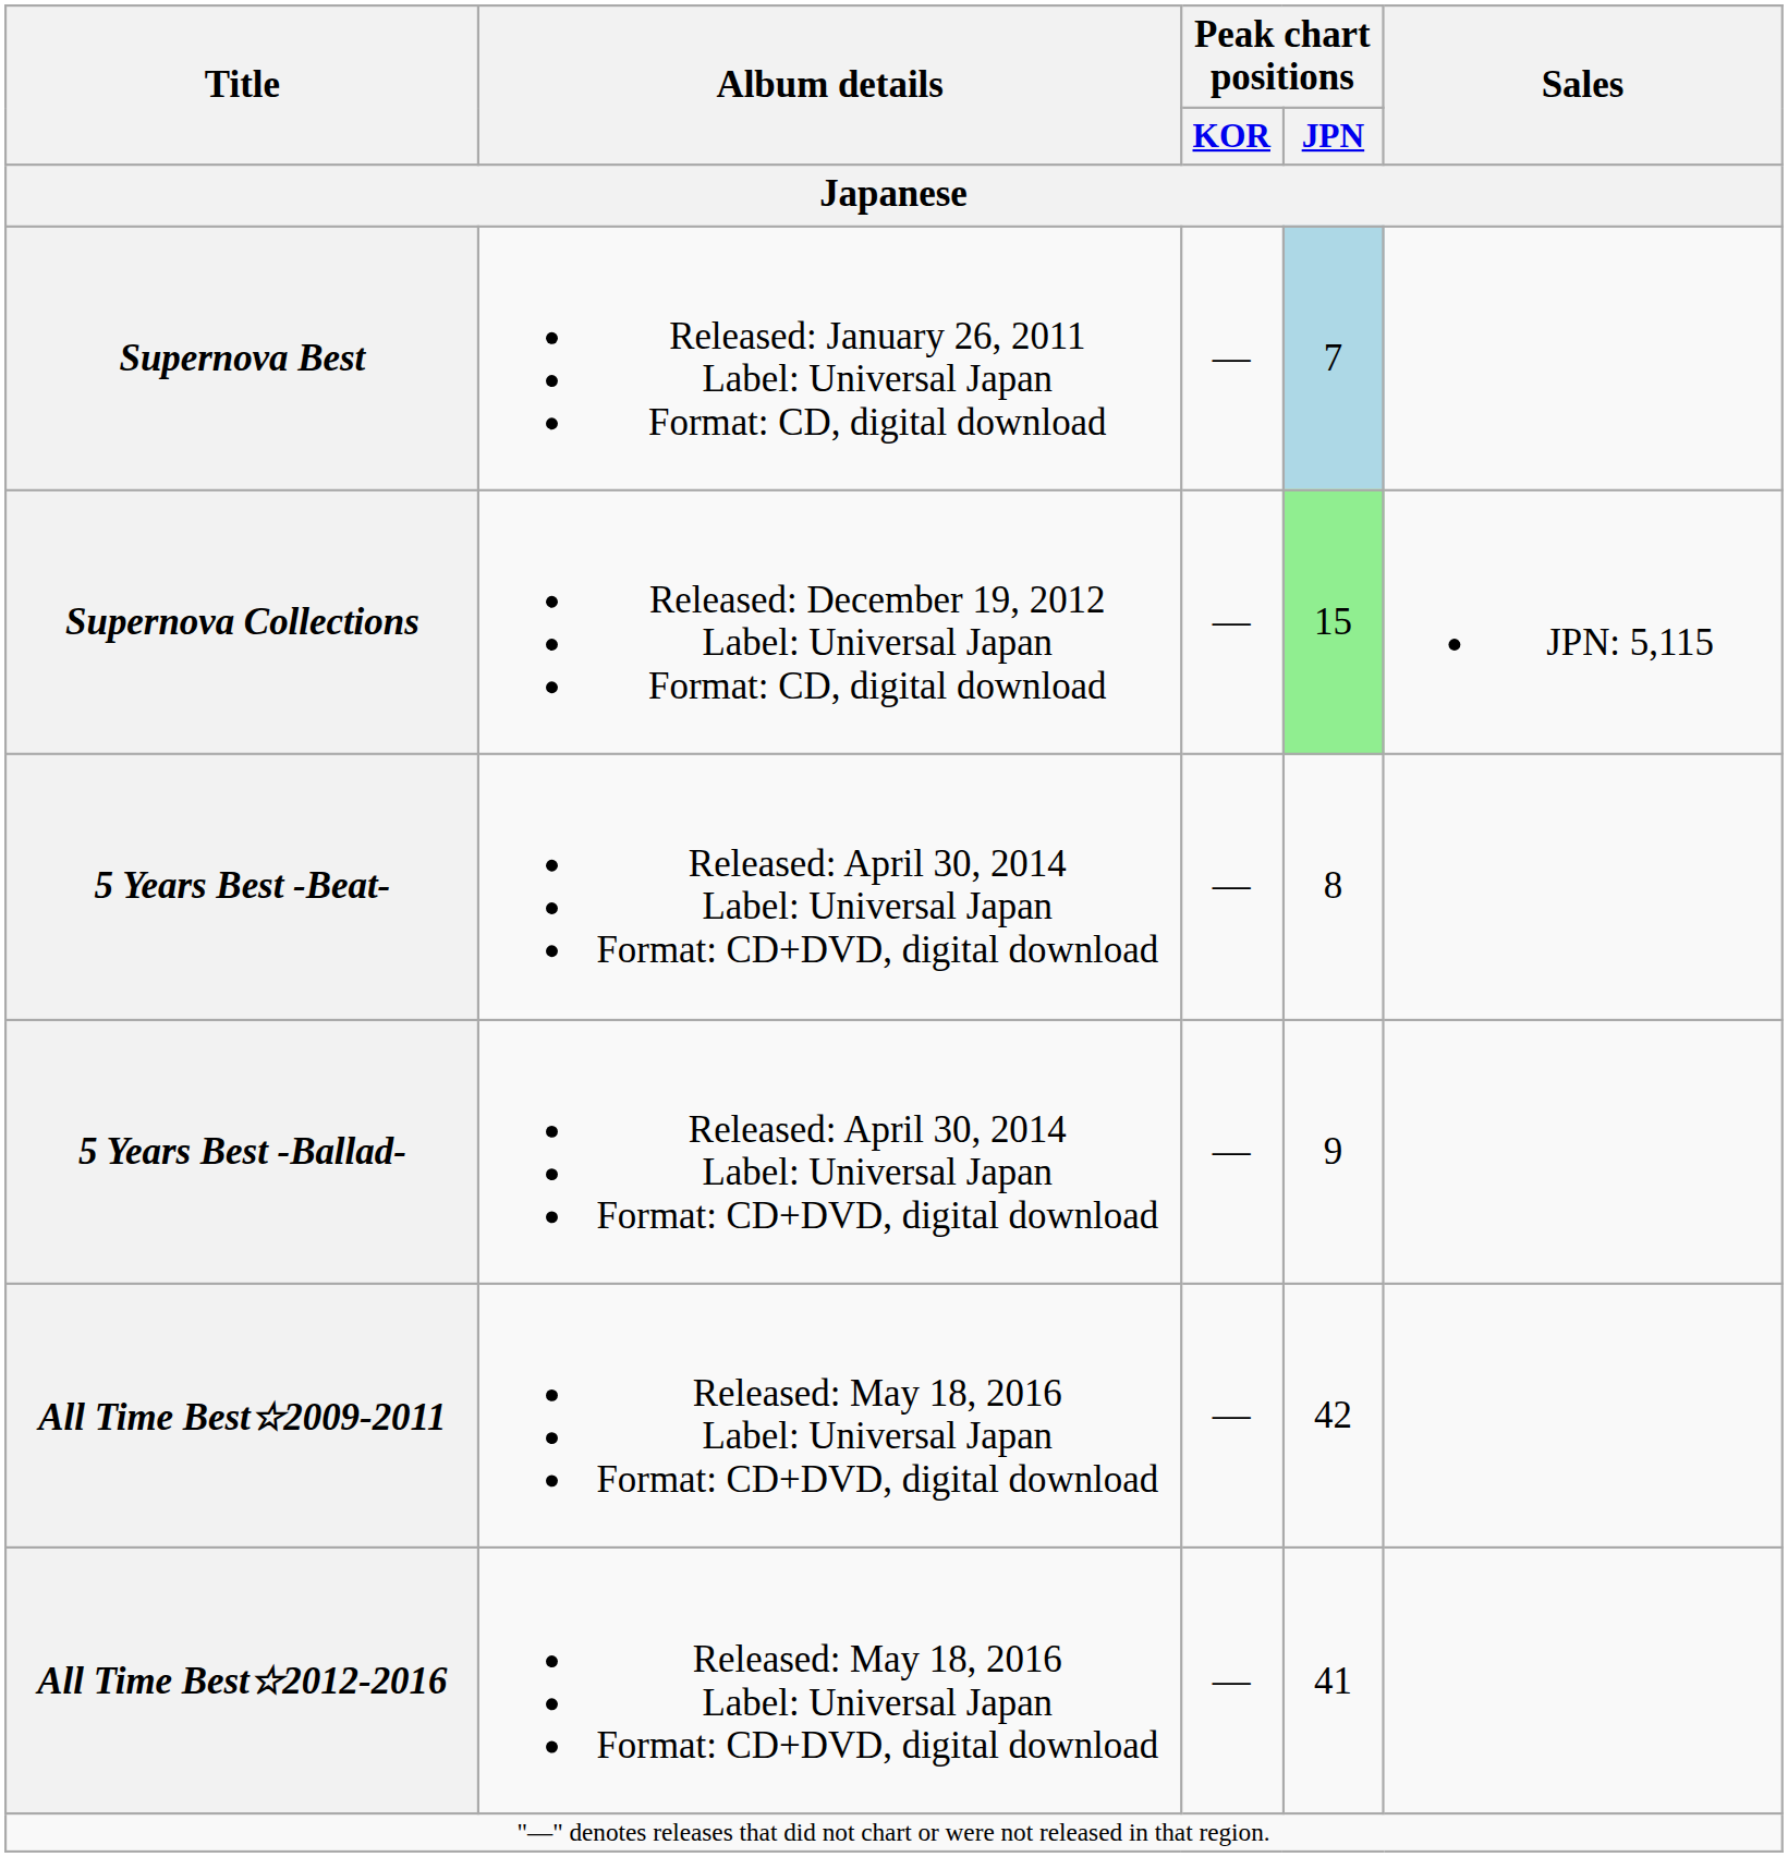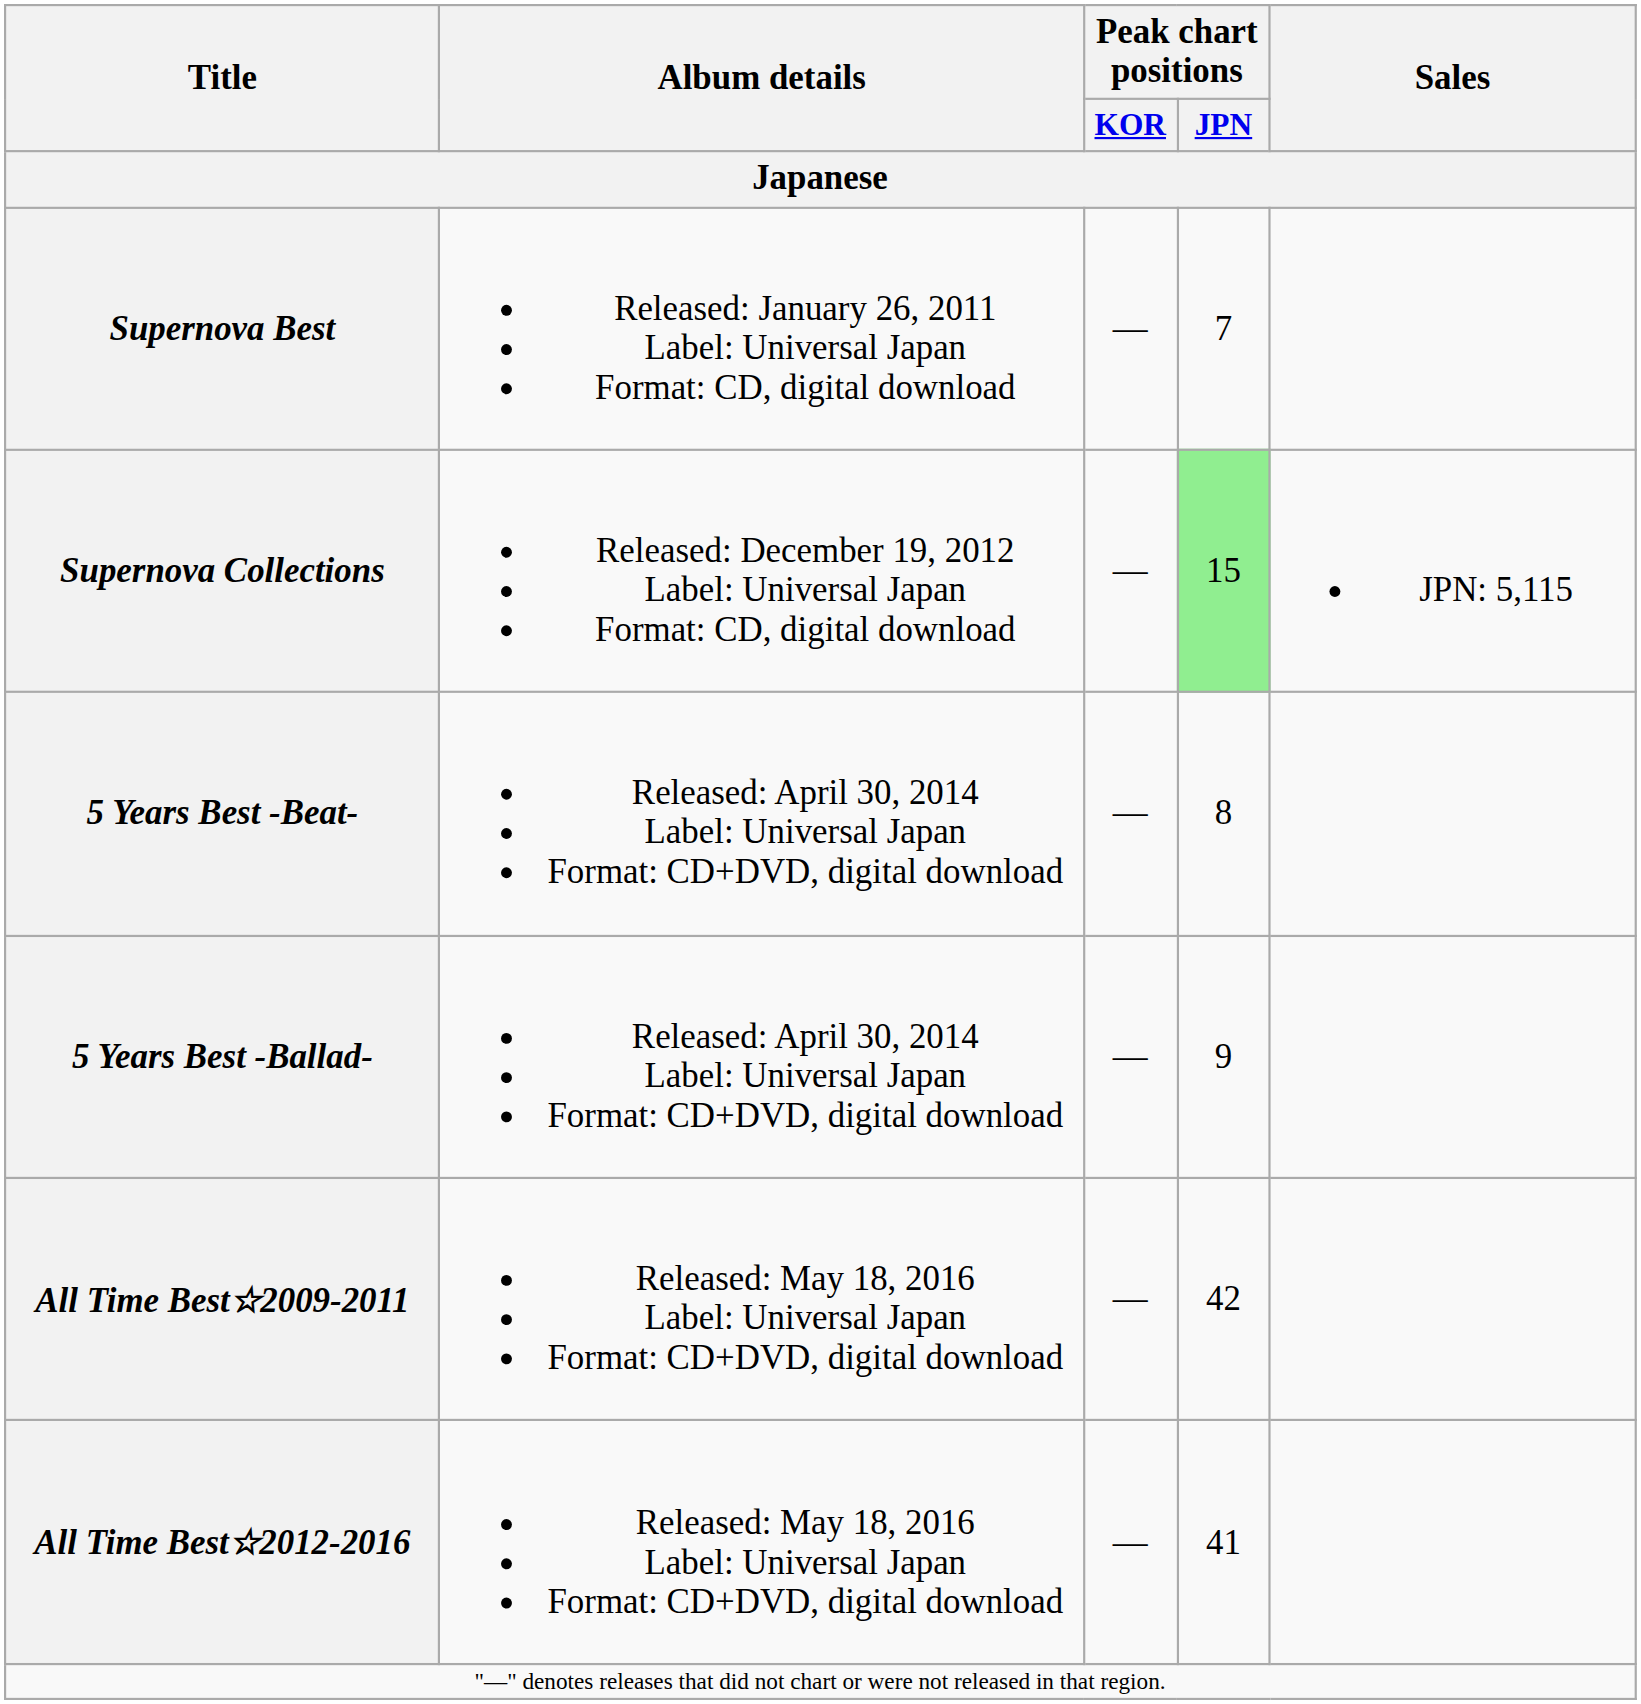Supernova Best | Peak chart positions / JPN: lightblue background -> no background
